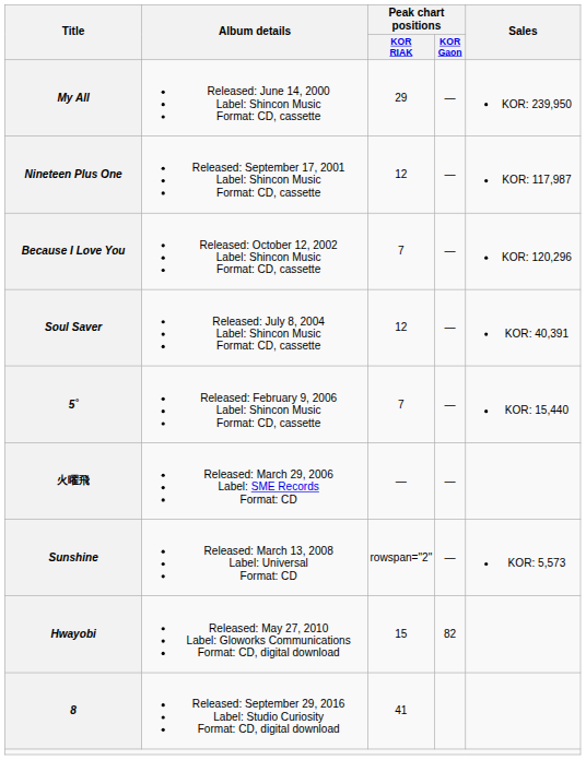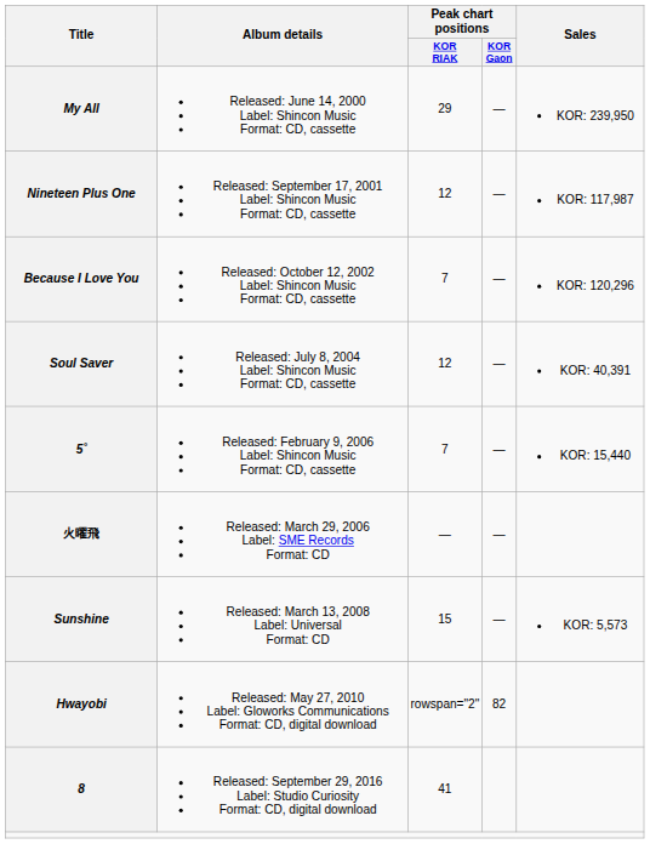Sunshine | Peak chart positions / KOR RIAK: rowspan="2" -> 15
Hwayobi | Peak chart positions / KOR RIAK: 15 -> rowspan="2"
